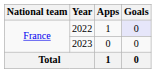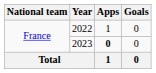2022 | Goals: lavender background -> no background
2023 | Apps: normal -> bold
